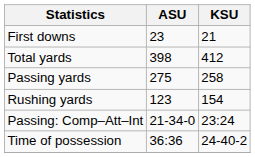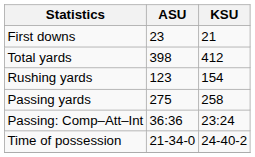rows swapped: Rushing yards <-> Passing yards
Passing: Comp–Att–Int | ASU: 21-34-0 -> 36:36
Time of possession | ASU: 36:36 -> 21-34-0
